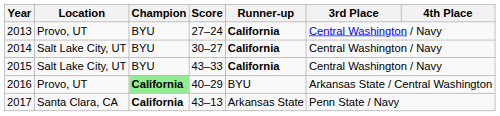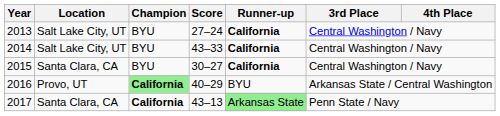2013 | Location: Provo, UT -> Salt Lake City, UT
2014 | Score: 30–27 -> 43–33
2015 | Location: Salt Lake City, UT -> Santa Clara, CA
2015 | Score: 43–33 -> 30–27
2017 | Runner-up: no background -> lightgreen background
